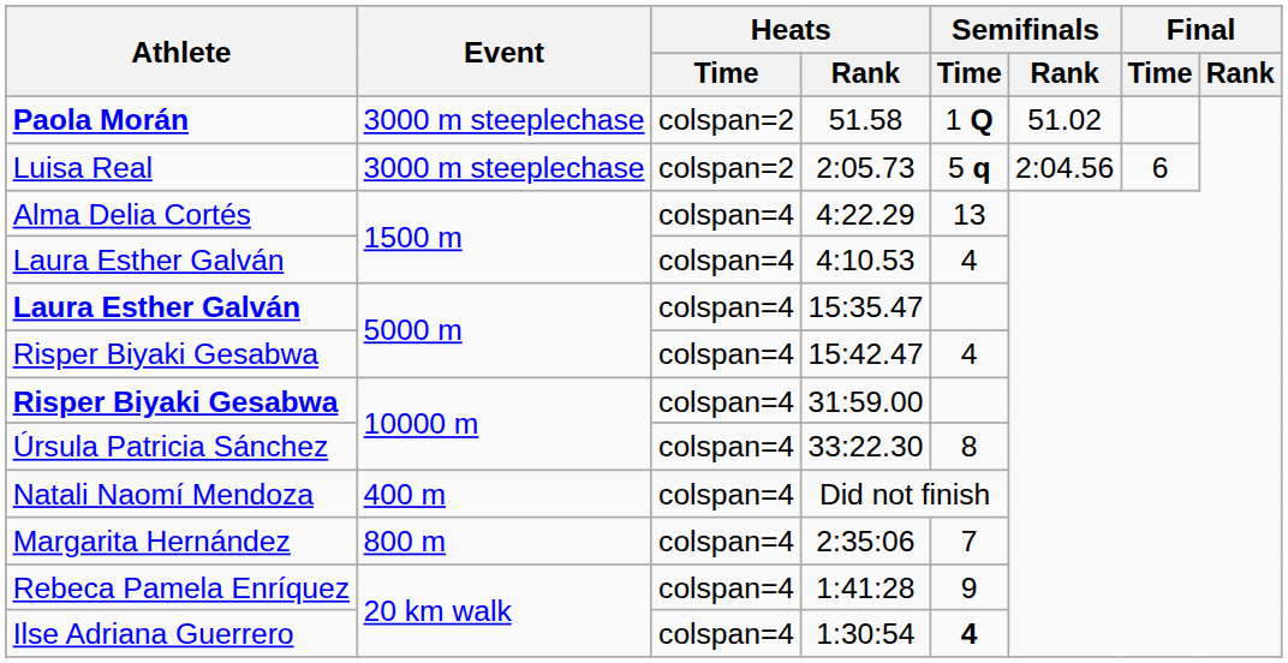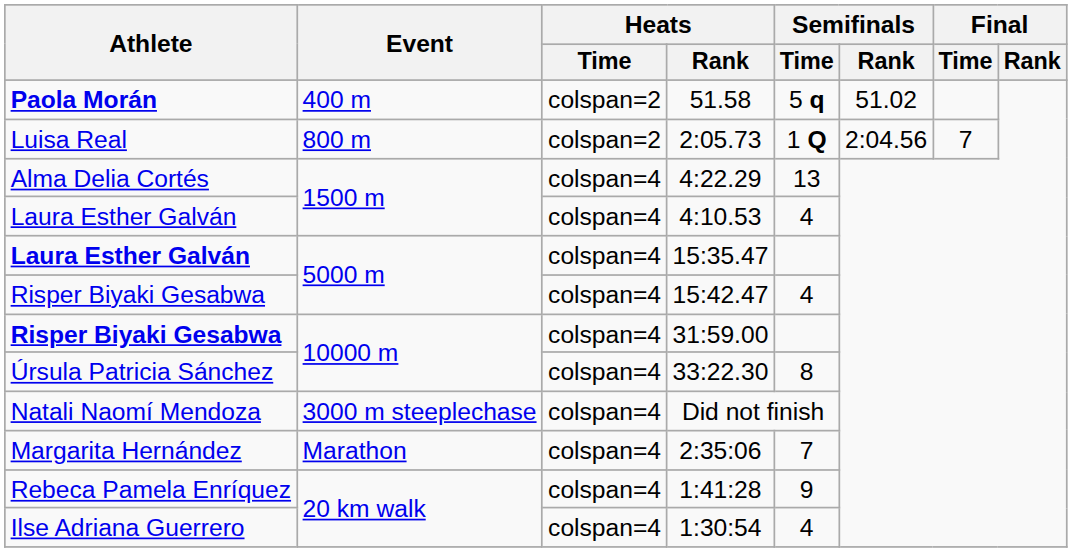51.58 | Event: 3000 m steeplechase -> 400 m
51.58 | Semifinals / Time: 1 Q -> 5 q
2:05.73 | Event: 3000 m steeplechase -> 800 m
2:05.73 | Semifinals / Time: 5 q -> 1 Q
2:05.73 | Final / Time: 6 -> 7
Did not finish | Event: 400 m -> 3000 m steeplechase
2:35:06 | Event: 800 m -> Marathon
1:30:54 | Semifinals / Time: bold -> normal
